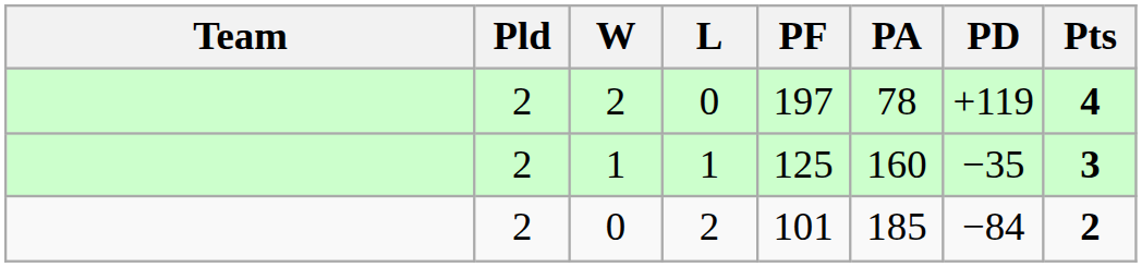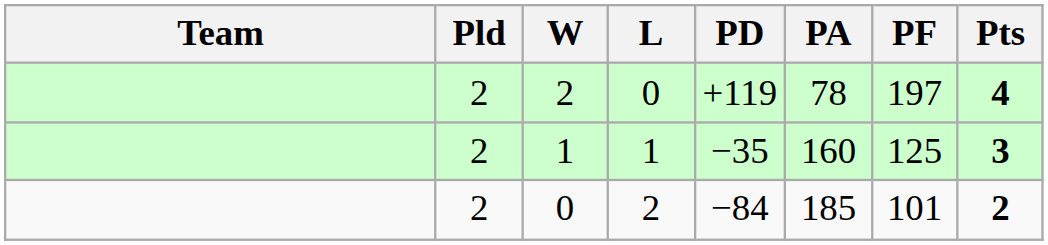columns swapped: PF <-> PD
